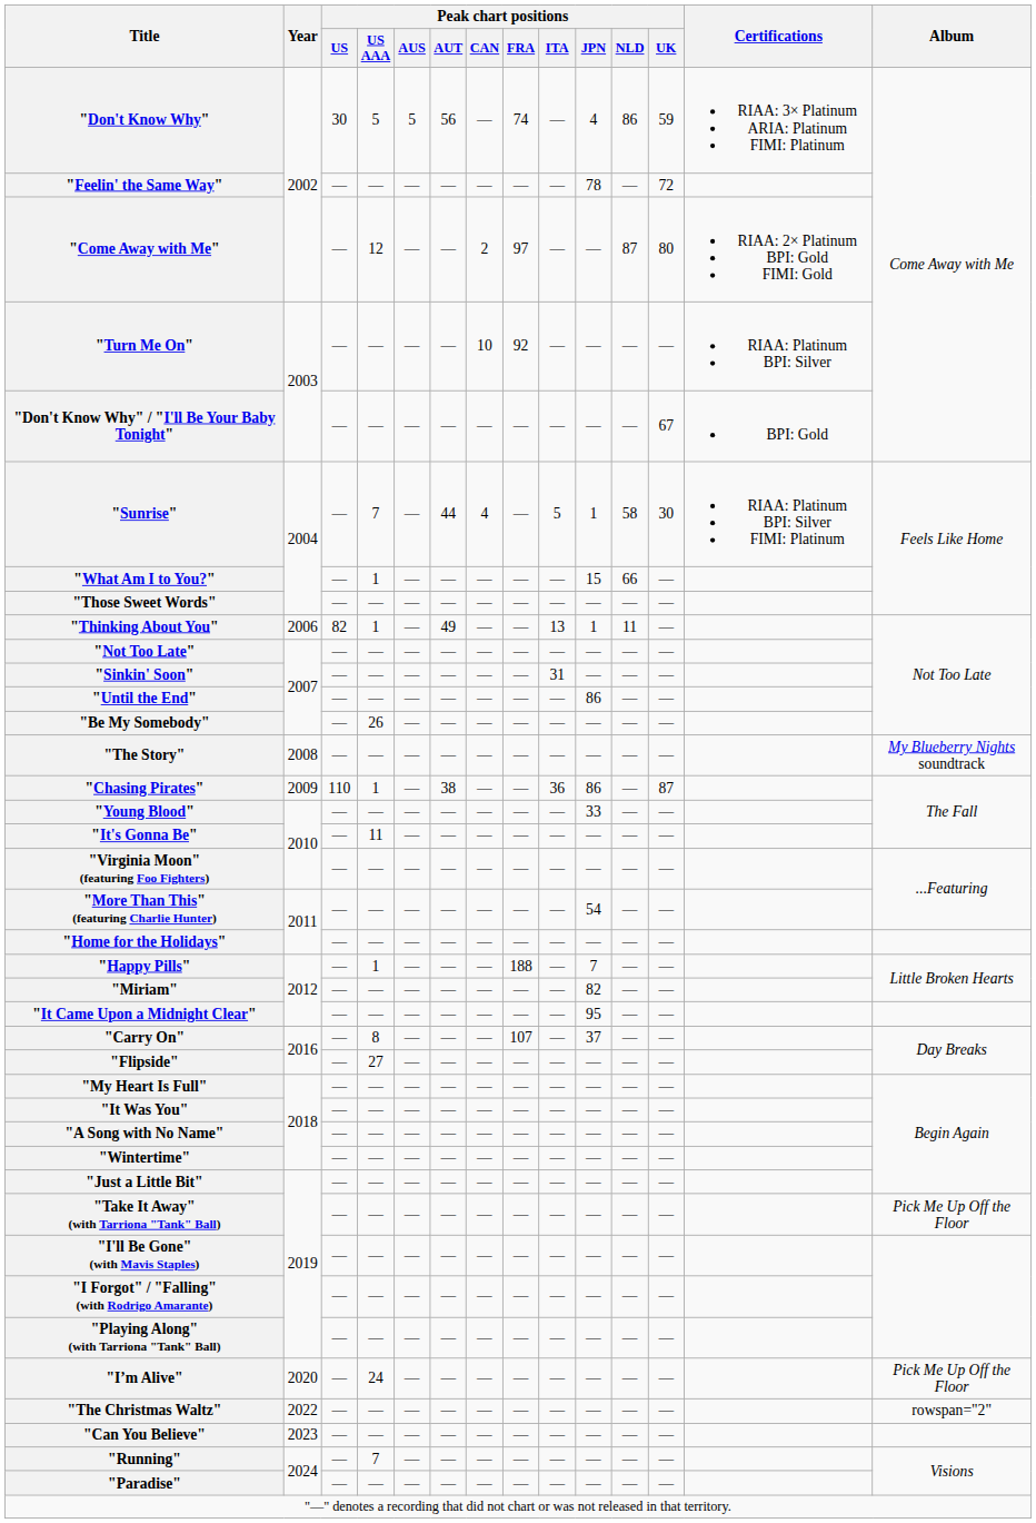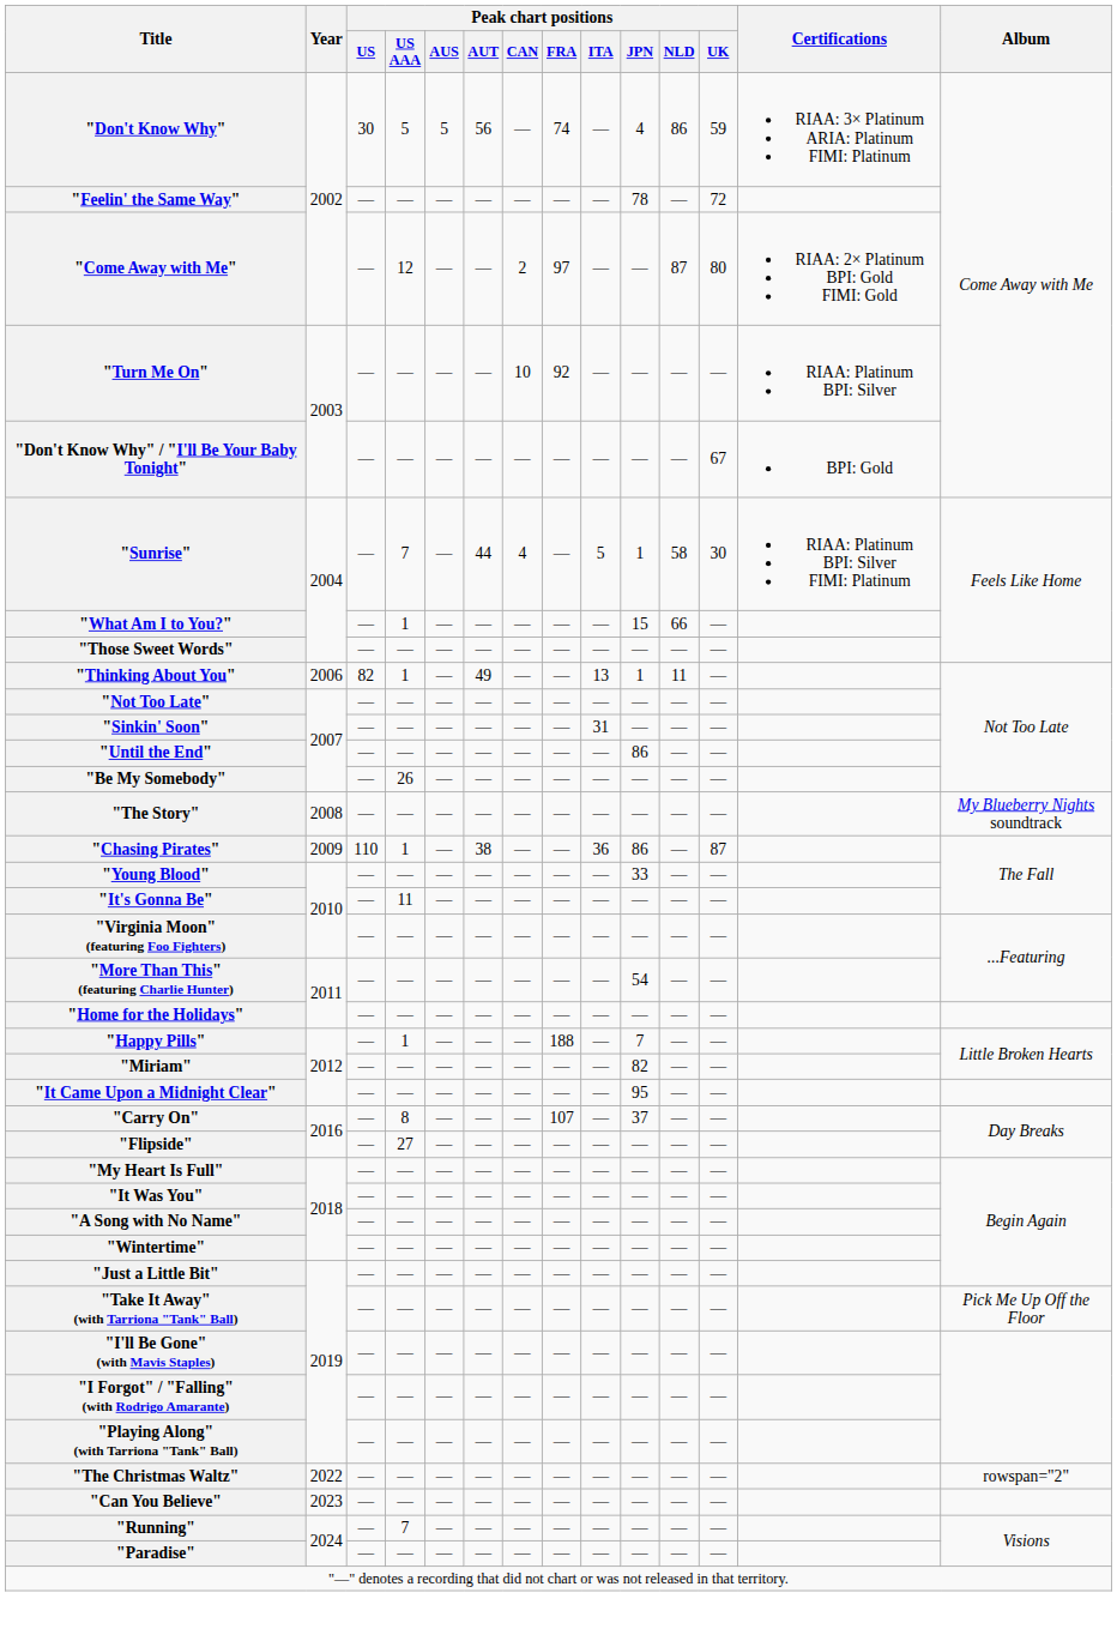- row: "I’m Alive" | 2020 | — | 24 | — | — | — | — | — | — | — | — | Pick Me Up Off the Floor
